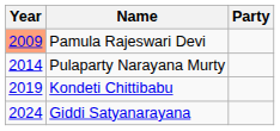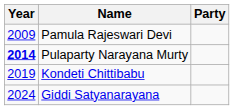Pamula Rajeswari Devi | Year: lightsalmon background -> no background
Pulaparty Narayana Murty | Year: normal -> bold
